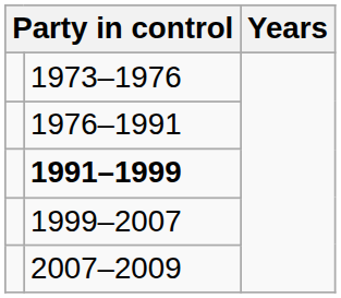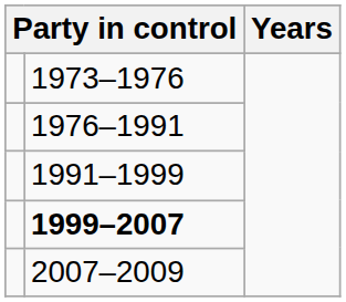1991–1999 | column 2: bold -> normal
1999–2007 | column 2: normal -> bold
